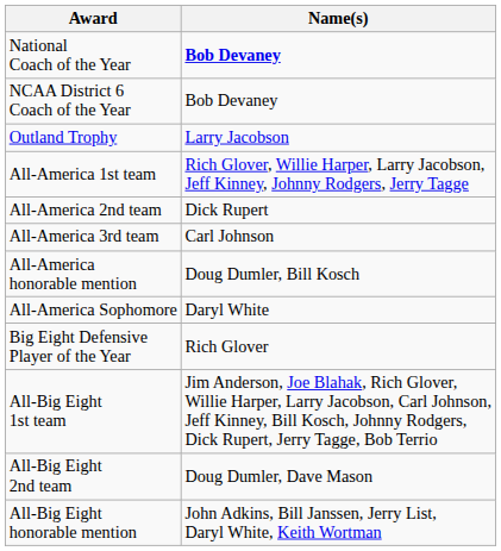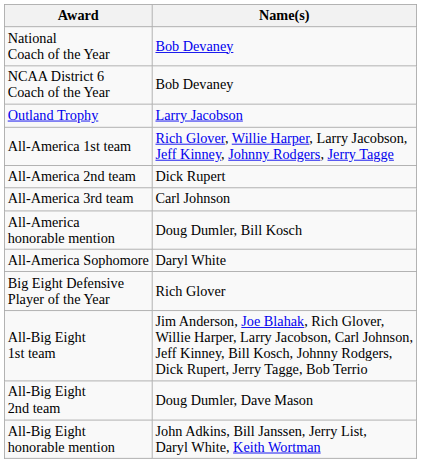National Coach of the Year | Name(s): bold -> normal
